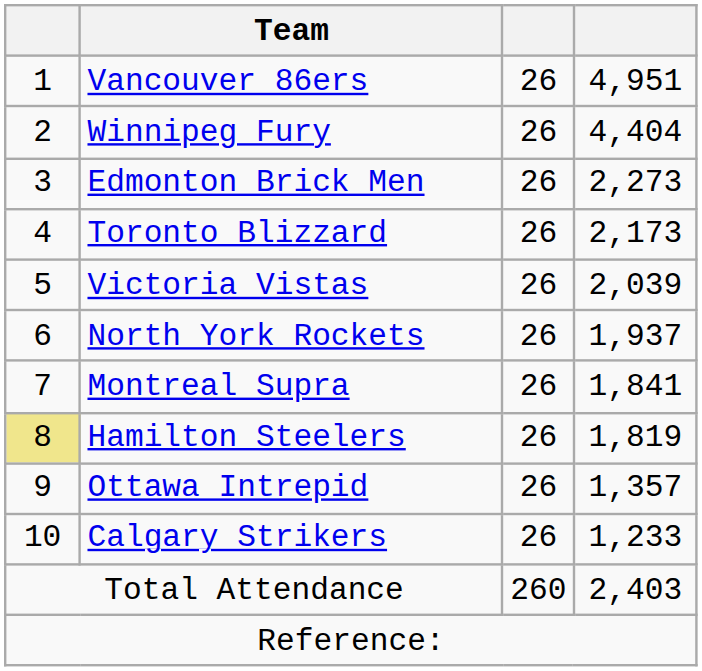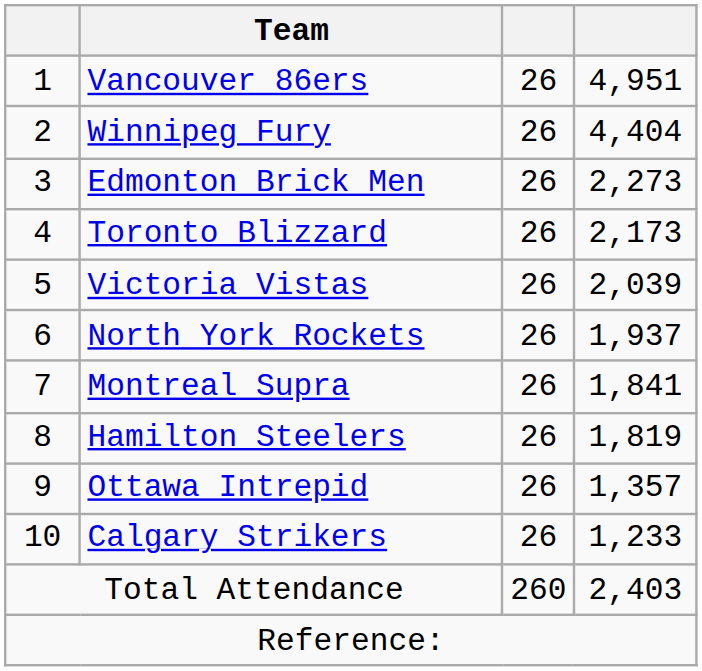Hamilton Steelers | column 1: khaki background -> no background
